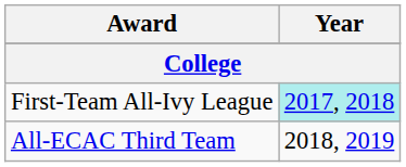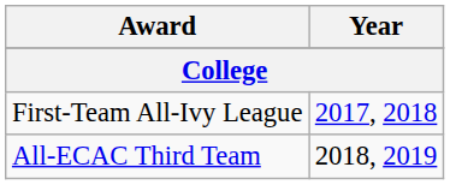row 3 | Year: paleturquoise background -> no background
